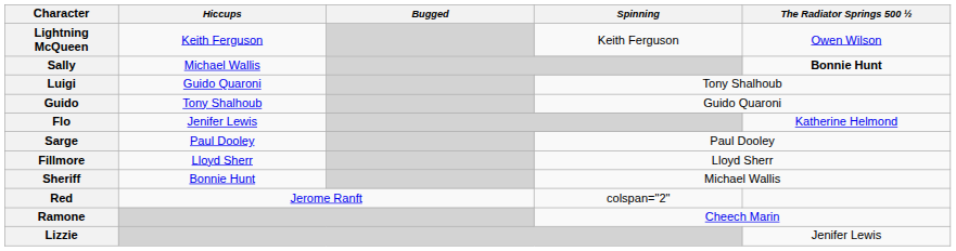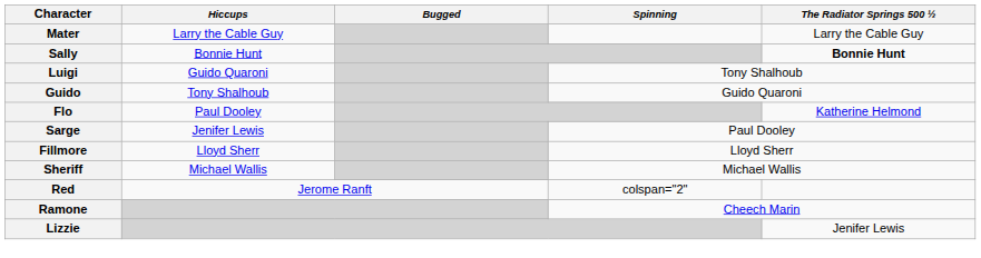- row: Lightning McQueen | Keith Ferguson | Keith Ferguson | Owen Wilson
+ row: Mater | Larry the Cable Guy | Larry the Cable Guy
Sally | Hiccups: Michael Wallis -> Bonnie Hunt
Flo | Hiccups: Jenifer Lewis -> Paul Dooley
Sarge | Hiccups: Paul Dooley -> Jenifer Lewis
Sheriff | Hiccups: Bonnie Hunt -> Michael Wallis
